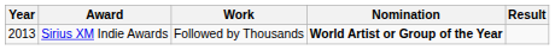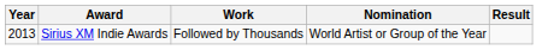Sirius XM Indie Awards | Nomination: bold -> normal
